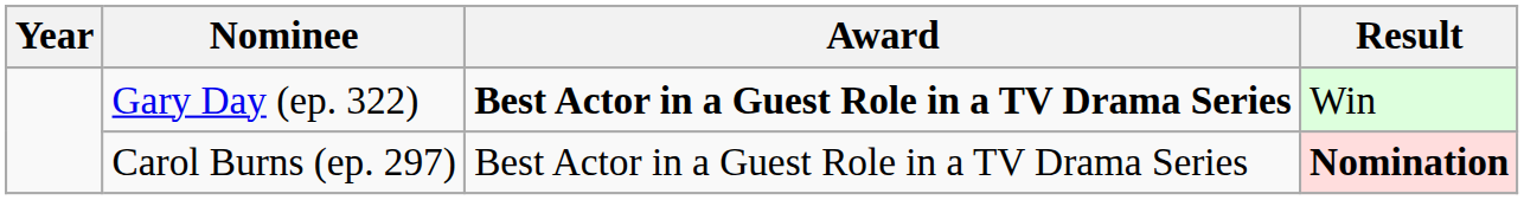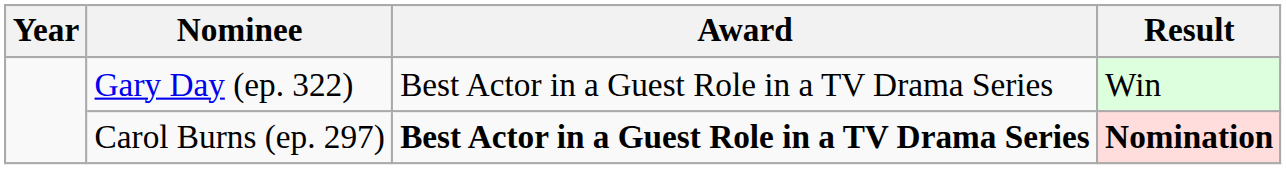Gary Day (ep. 322) | Award: bold -> normal
Carol Burns (ep. 297) | Award: normal -> bold
